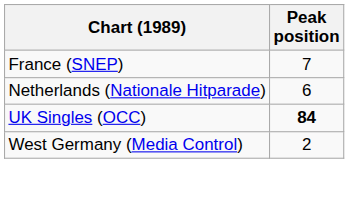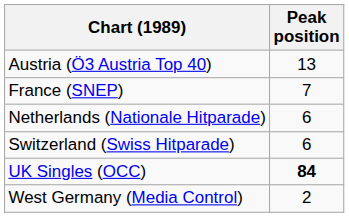+ row: Austria (Ö3 Austria Top 40) | 13
+ row: Switzerland (Swiss Hitparade) | 6
